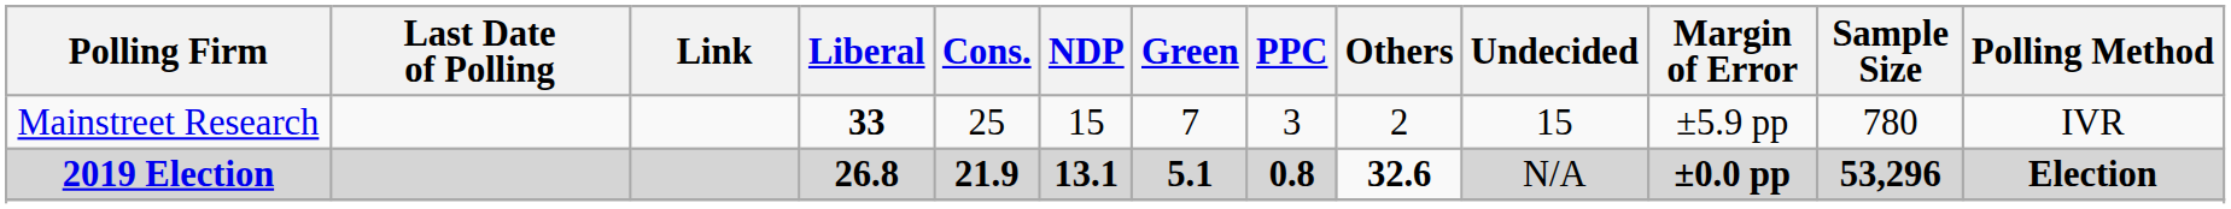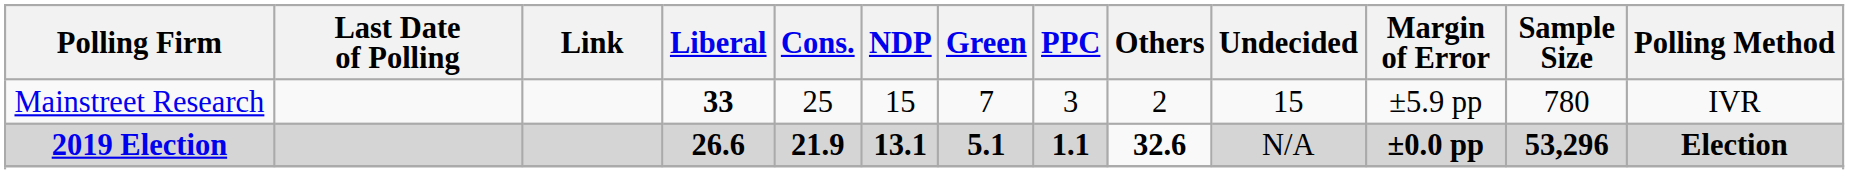2019 Election | Liberal: 26.8 -> 26.6
2019 Election | PPC: 0.8 -> 1.1
